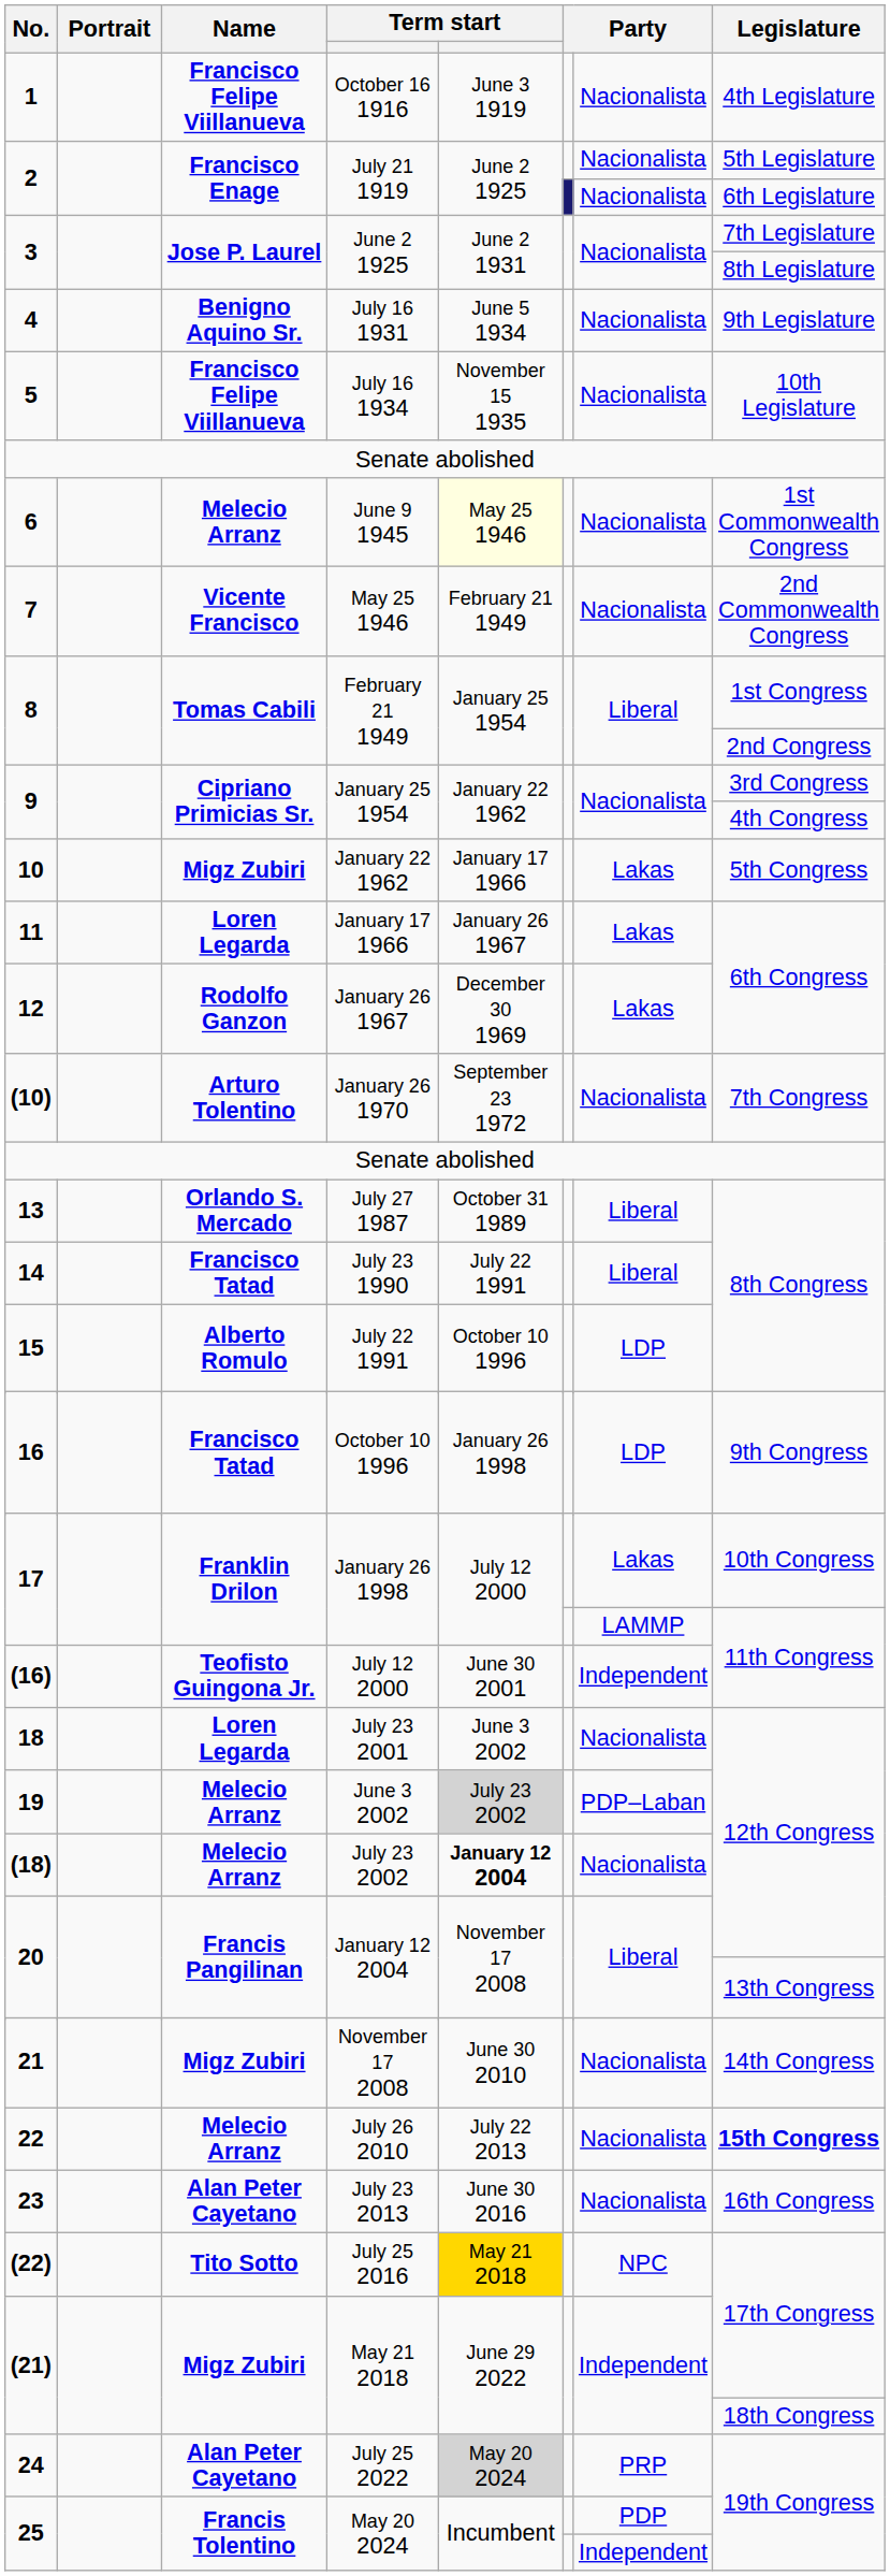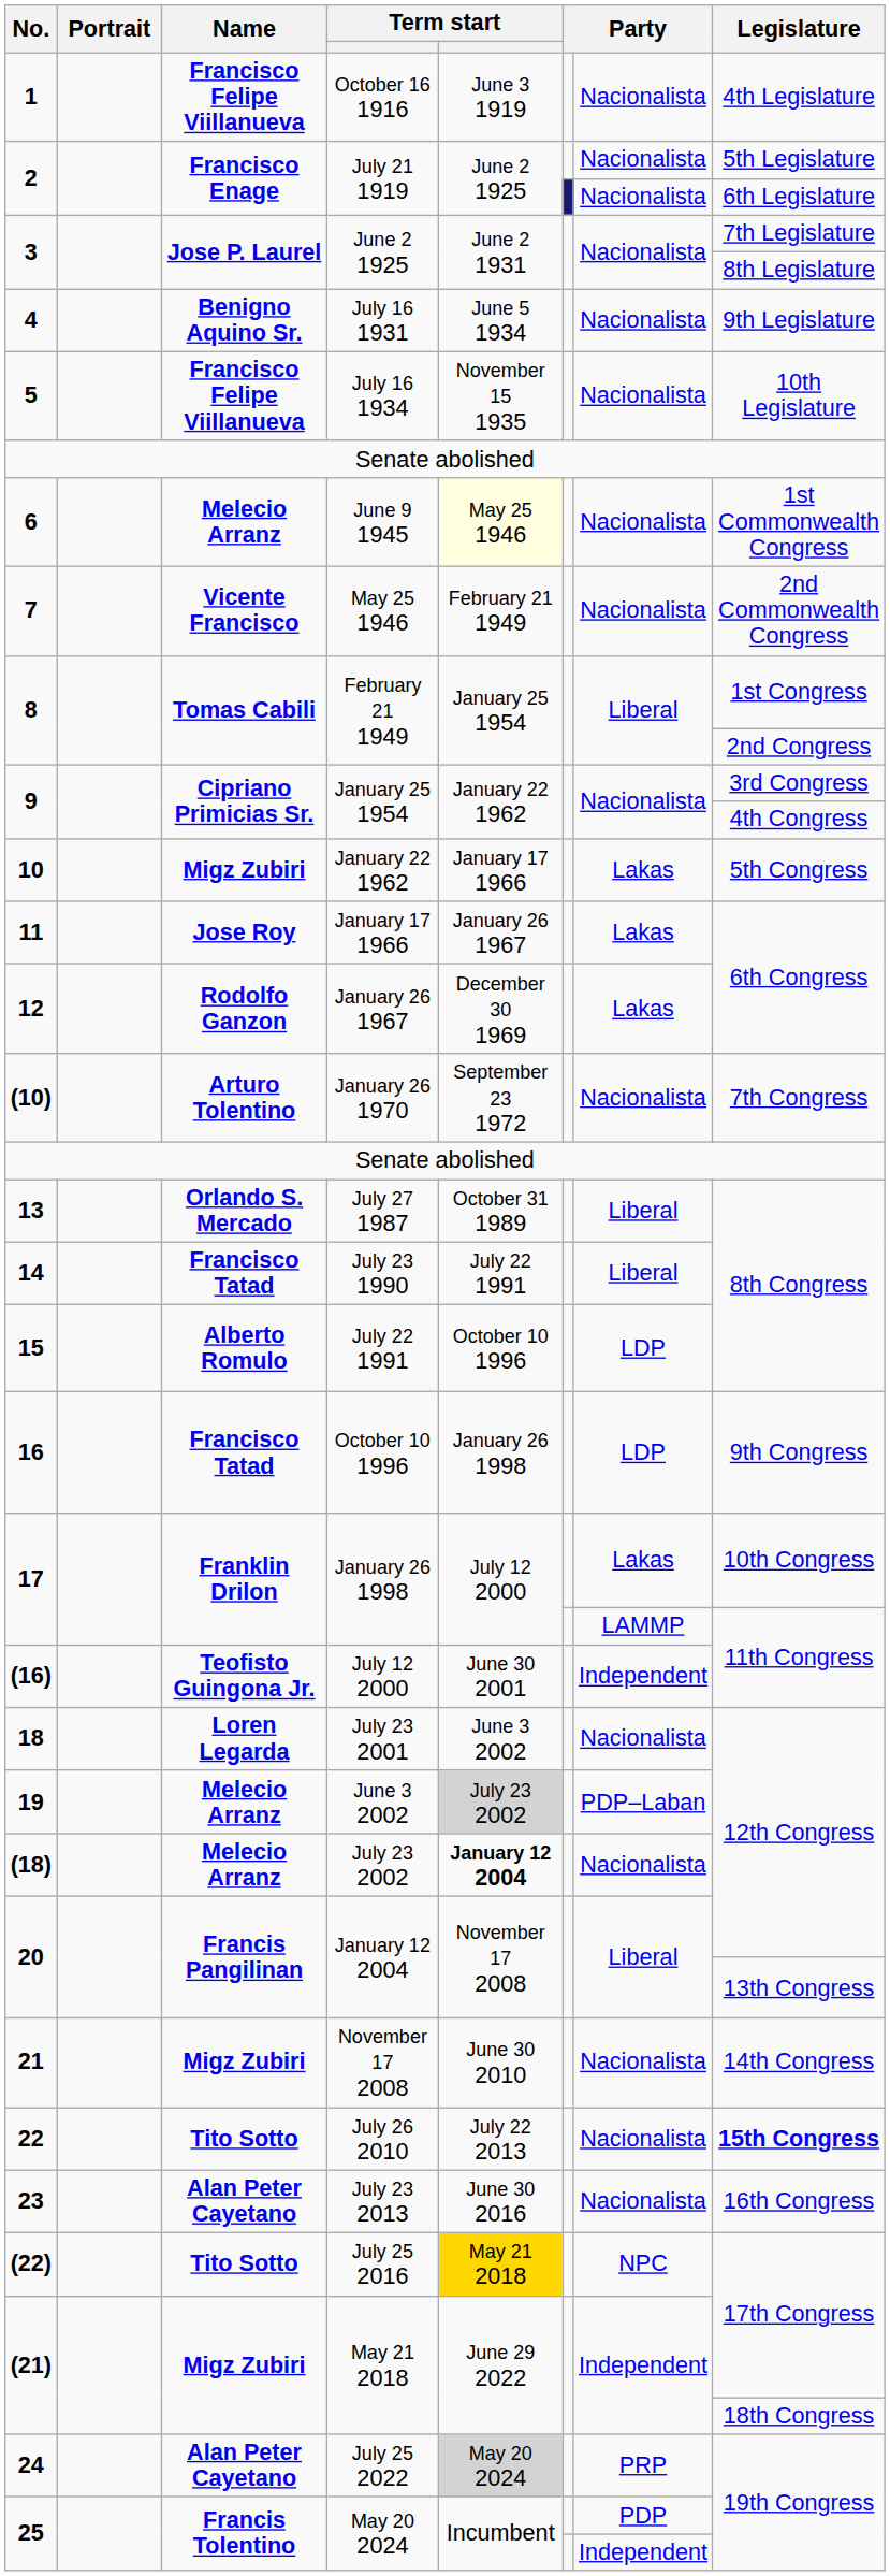11 | Name: Loren Legarda -> Jose Roy
22 | Name: Melecio Arranz -> Tito Sotto
